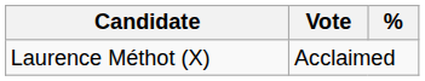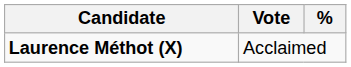Laurence Méthot (X) | Candidate: normal -> bold
